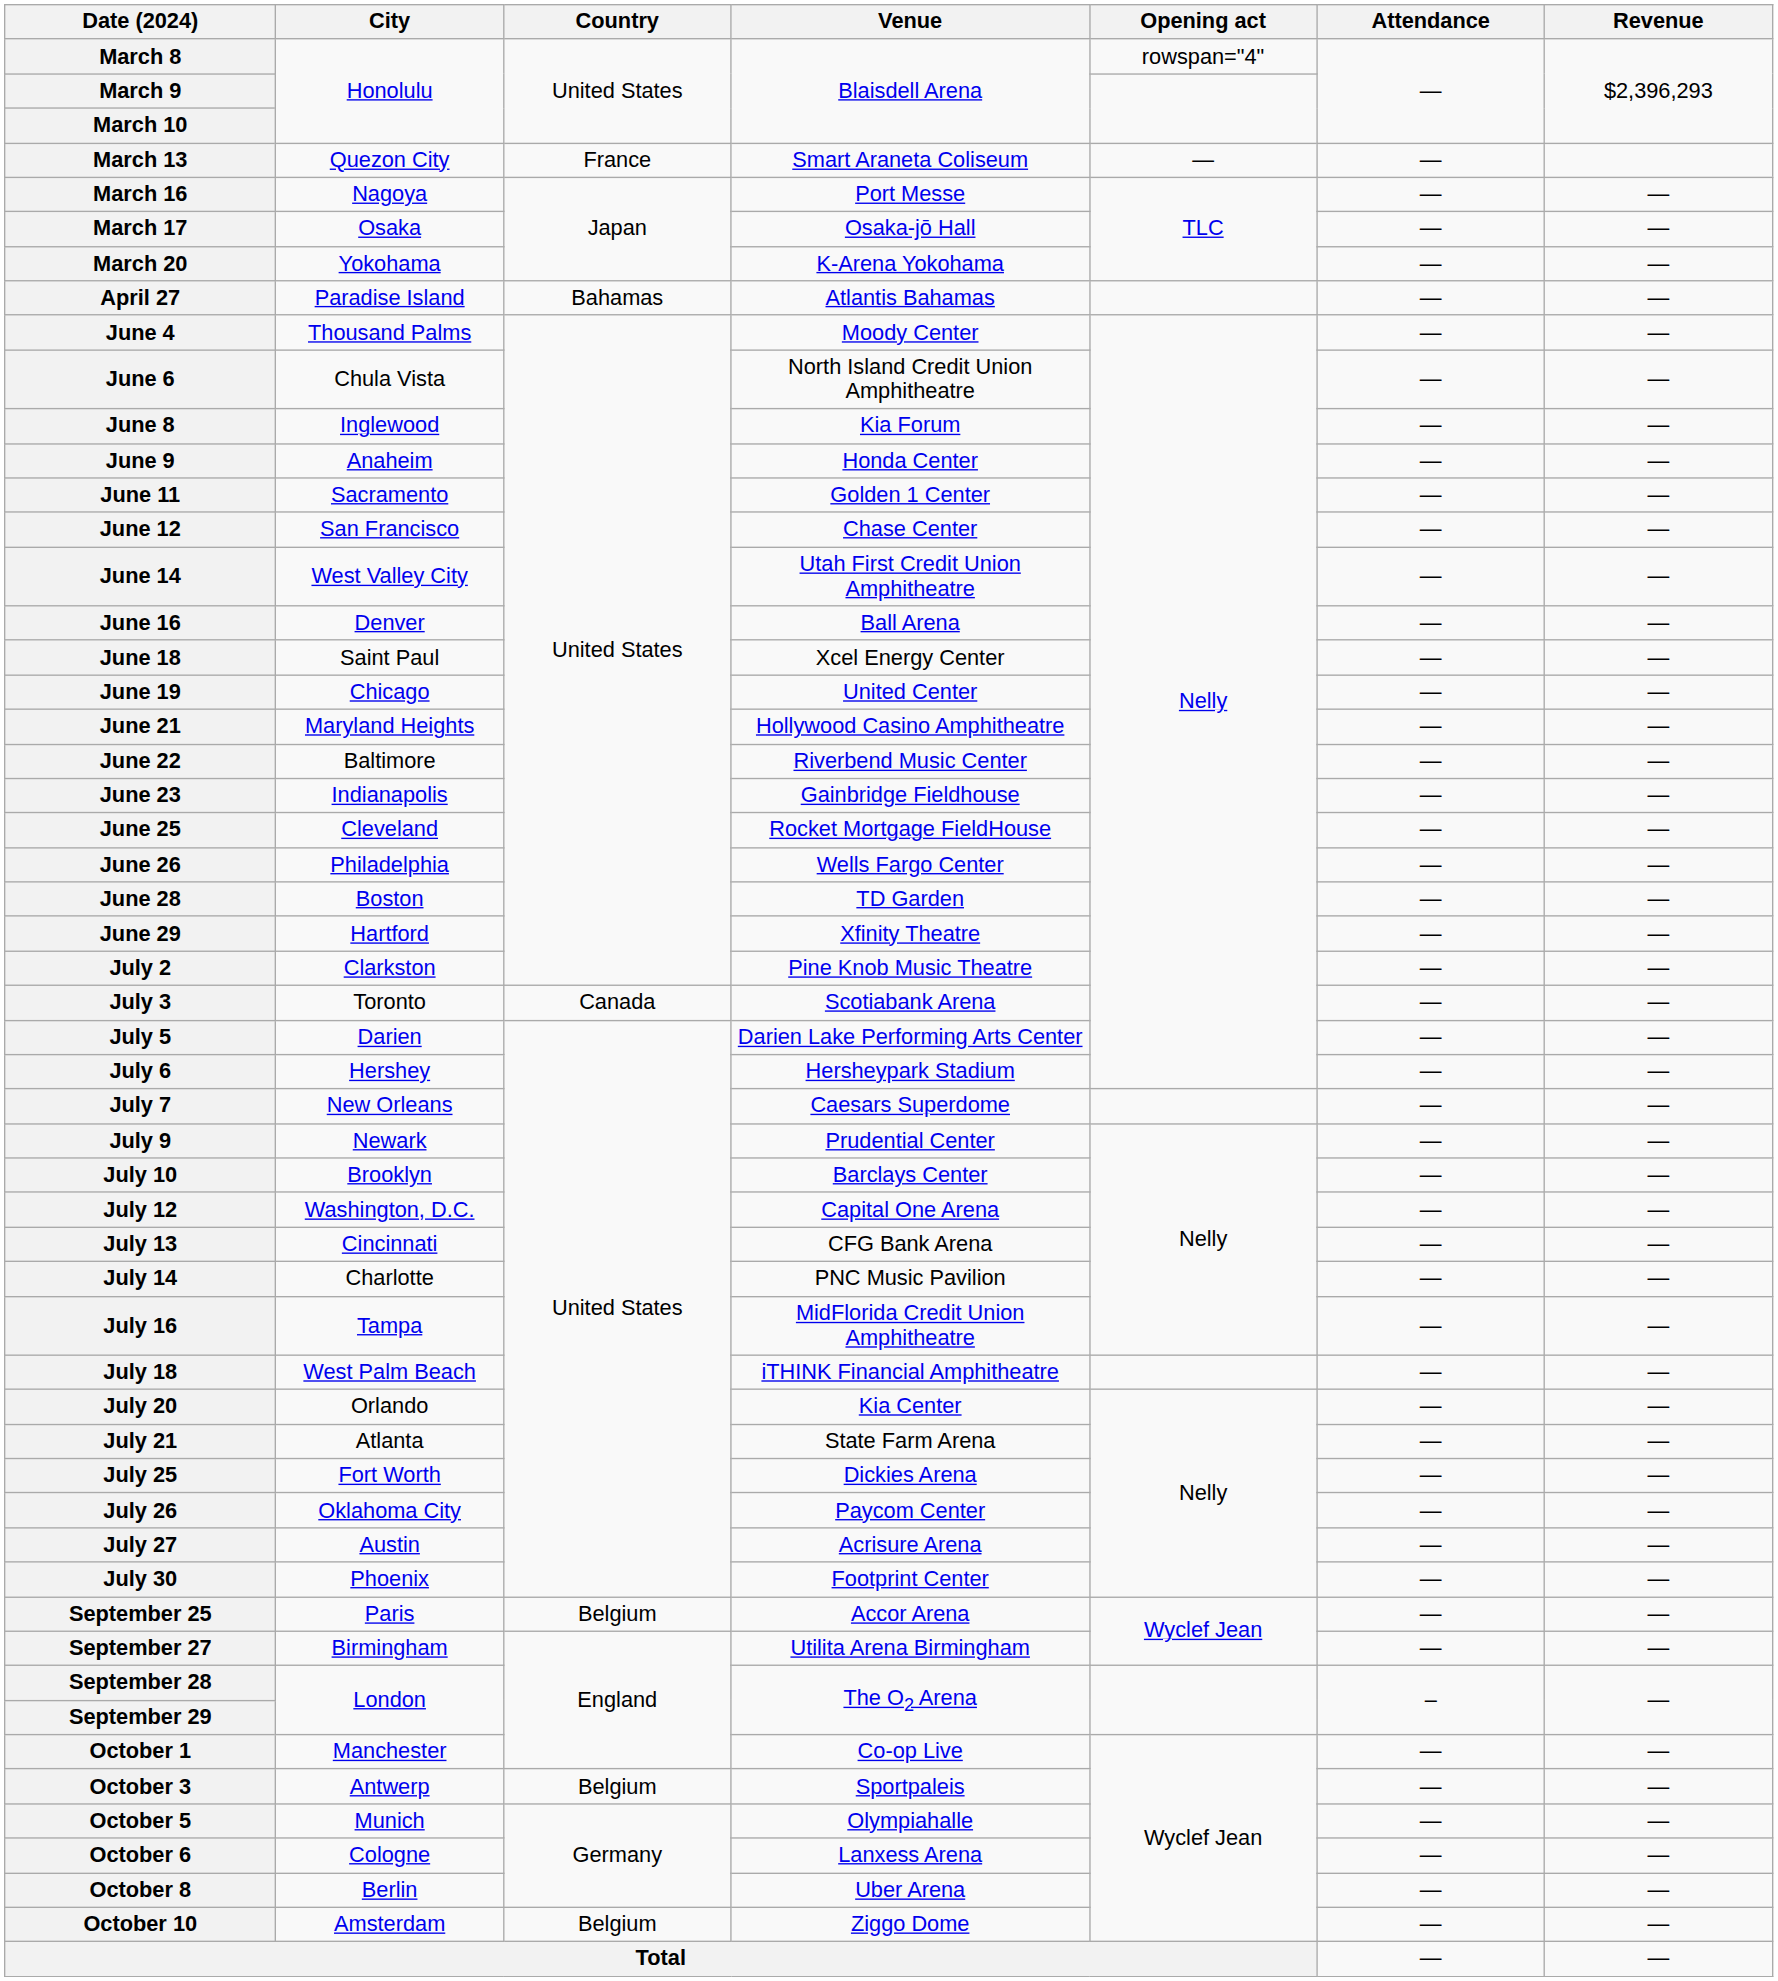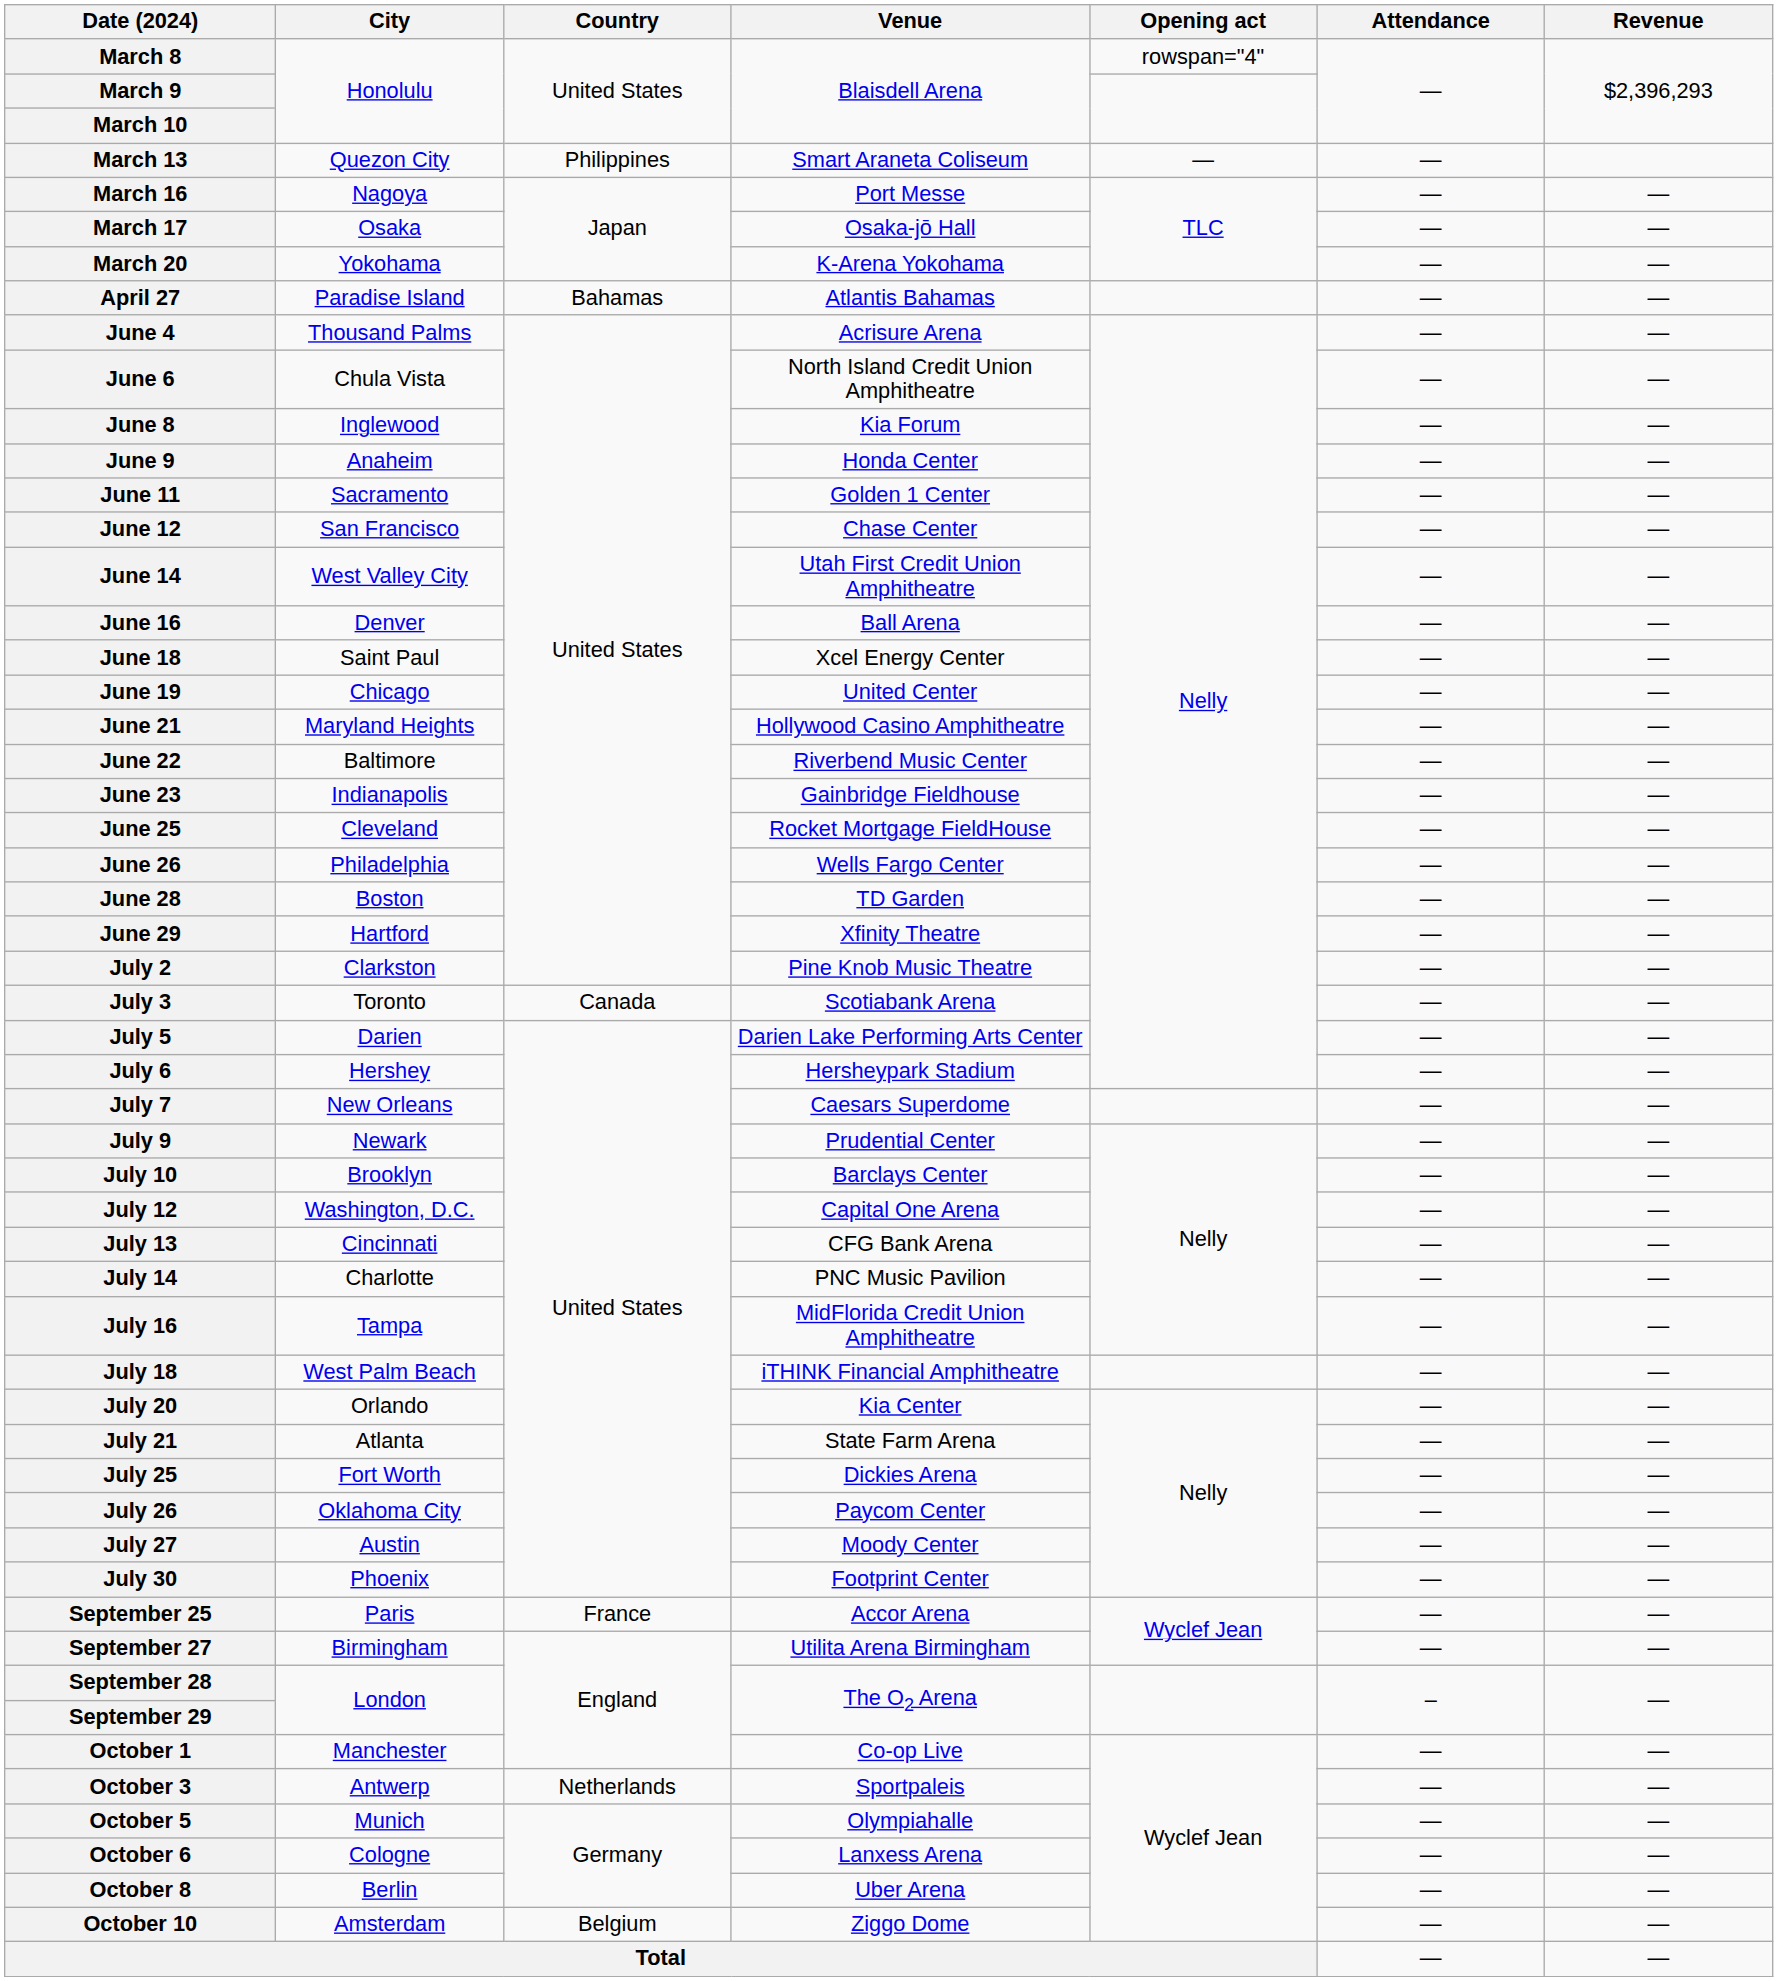March 13 | Country: France -> Philippines
June 4 | Venue: Moody Center -> Acrisure Arena
July 27 | Venue: Acrisure Arena -> Moody Center
September 25 | Country: Belgium -> France
October 3 | Country: Belgium -> Netherlands
